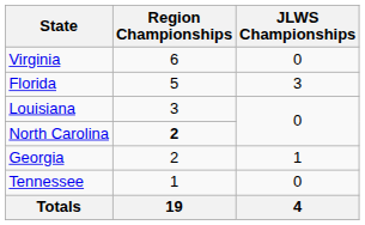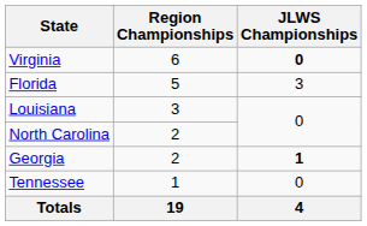Virginia | JLWS Championships: normal -> bold
North Carolina | Region Championships: bold -> normal
Georgia | JLWS Championships: normal -> bold
